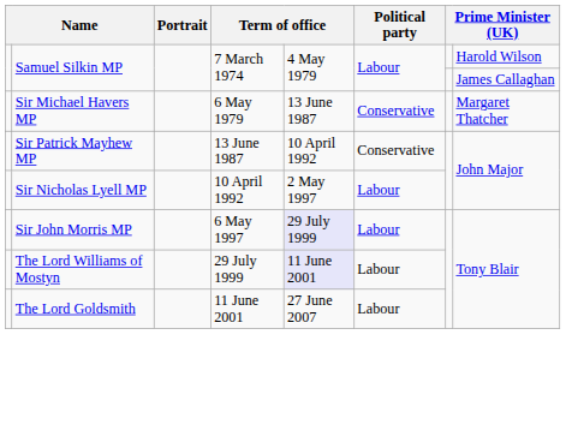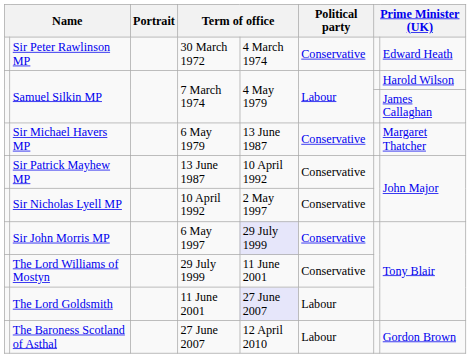+ row: Sir Peter Rawlinson MP | 30 March 1972 | 4 March 1974 | Conservative | Edward Heath
Sir Nicholas Lyell MP | Political party: Labour -> Conservative
Sir John Morris MP | Political party: Labour -> Conservative
The Lord Williams of Mostyn | column 5: lavender background -> no background
The Lord Williams of Mostyn | Political party: Labour -> Conservative
The Lord Goldsmith | column 5: no background -> lavender background
+ row: The Baroness Scotland of Asthal | 27 June 2007 | 12 April 2010 | Labour | Gordon Brown
